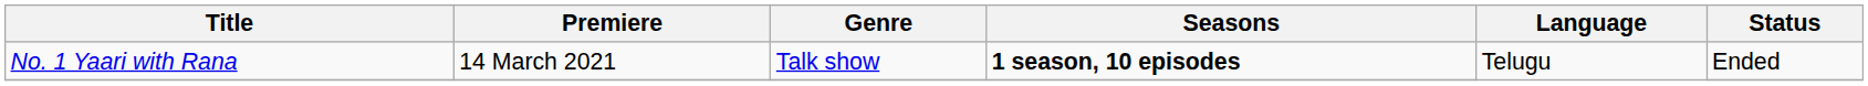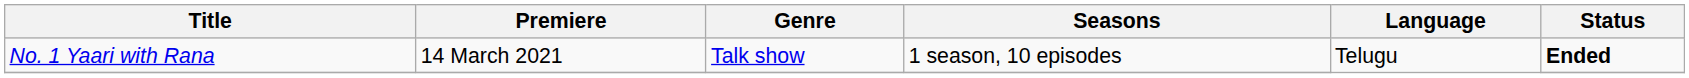No. 1 Yaari with Rana | Seasons: bold -> normal
No. 1 Yaari with Rana | Status: normal -> bold
